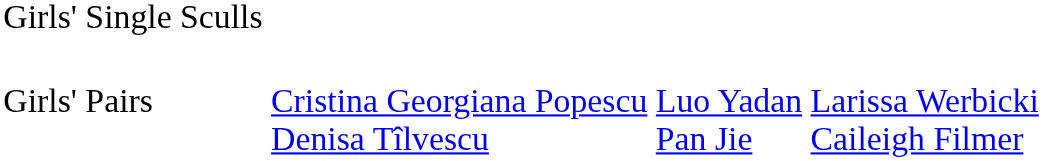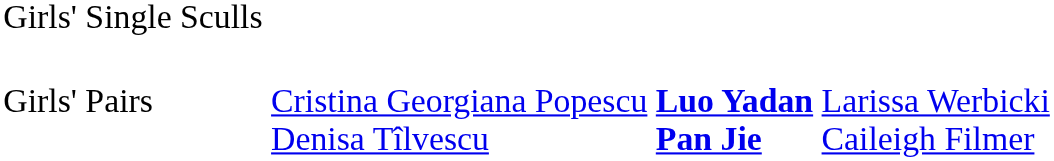Girls' Pairs | column 3: normal -> bold
